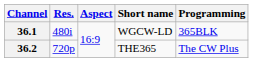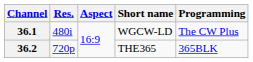36.1 | Programming: 365BLK -> The CW Plus
36.2 | Programming: The CW Plus -> 365BLK
